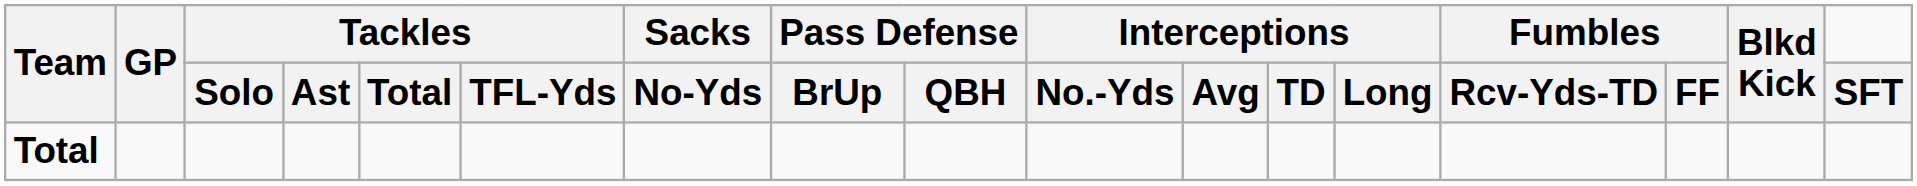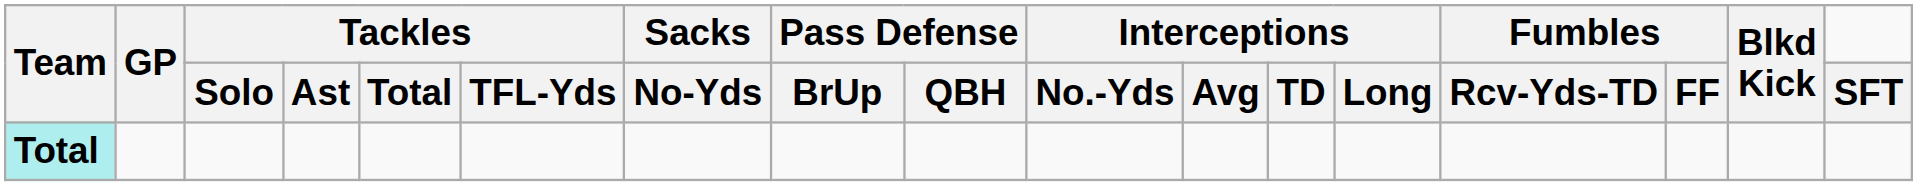row 3 | Team: no background -> paleturquoise background
